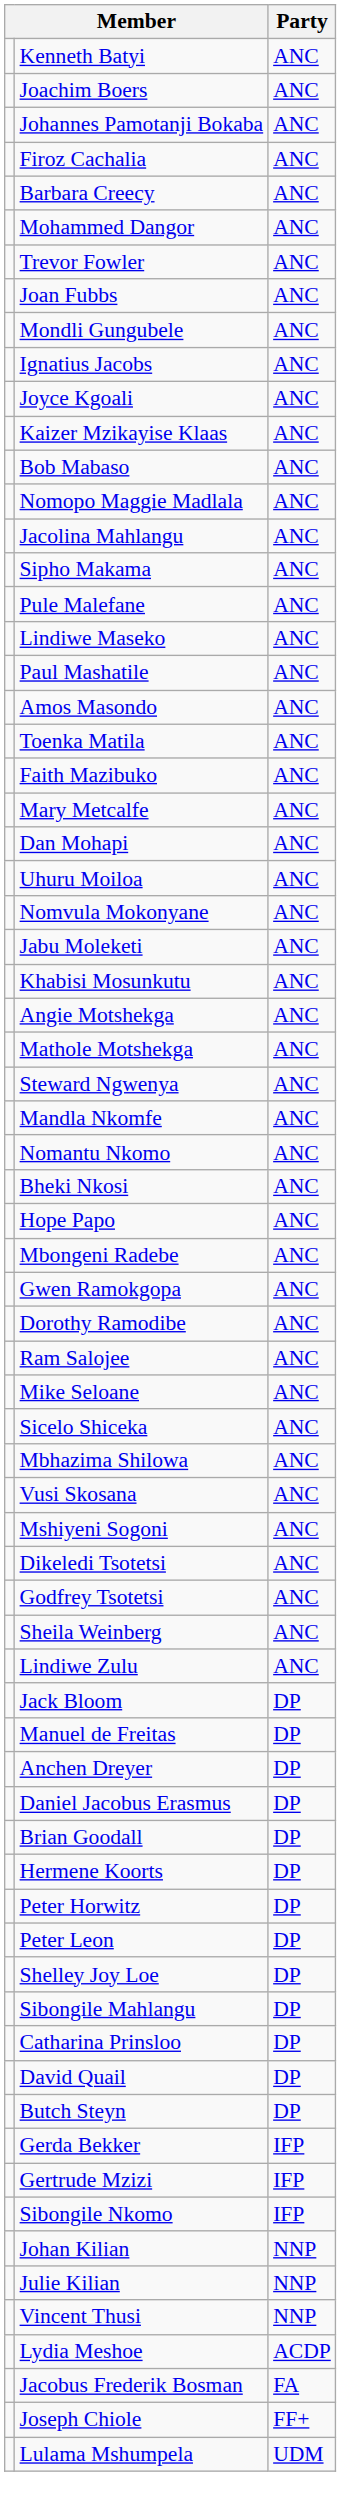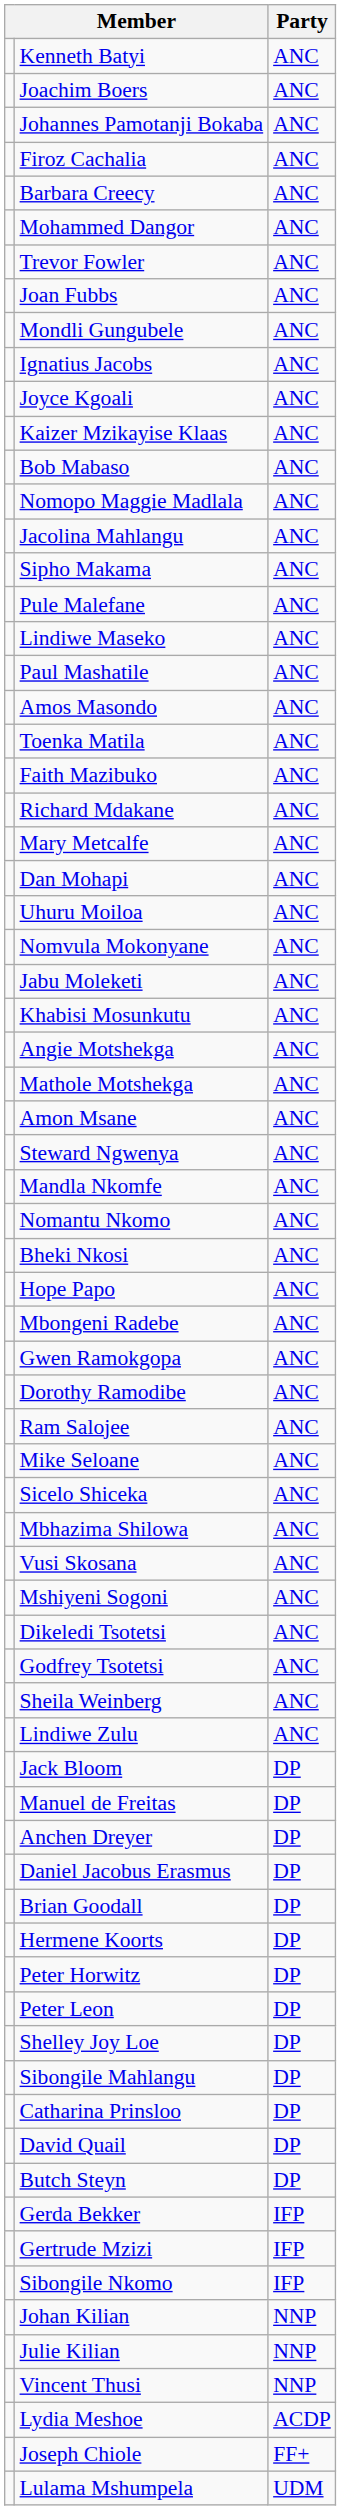+ row: Richard Mdakane | ANC
+ row: Amon Msane | ANC
- row: Jacobus Frederik Bosman | FA
